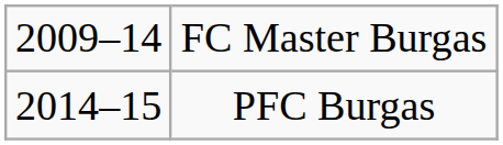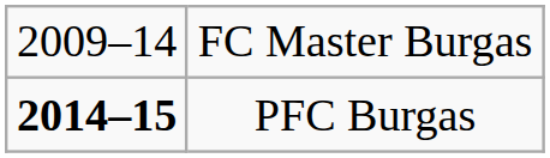PFC Burgas | column 1: normal -> bold
